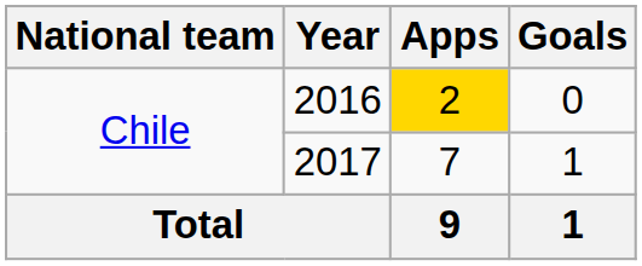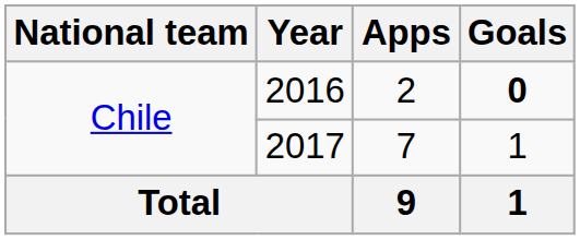2016 | Apps: gold background -> no background
2016 | Goals: normal -> bold
